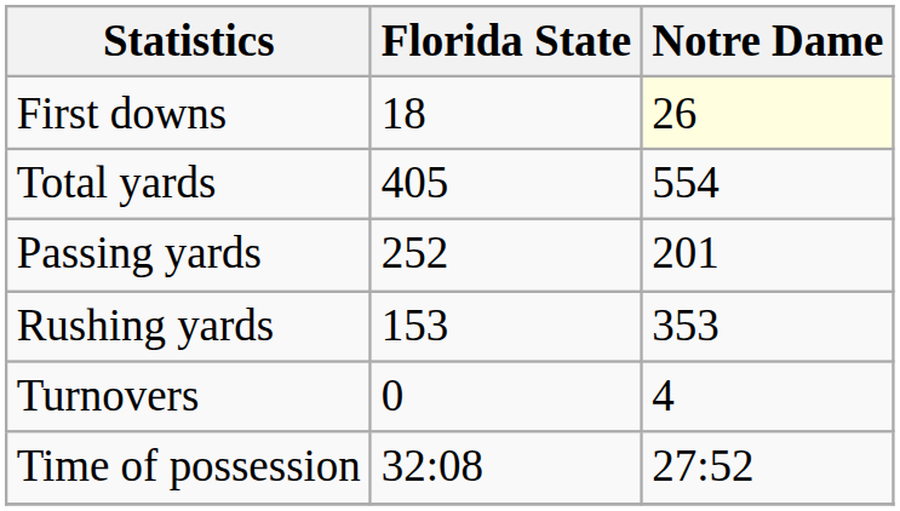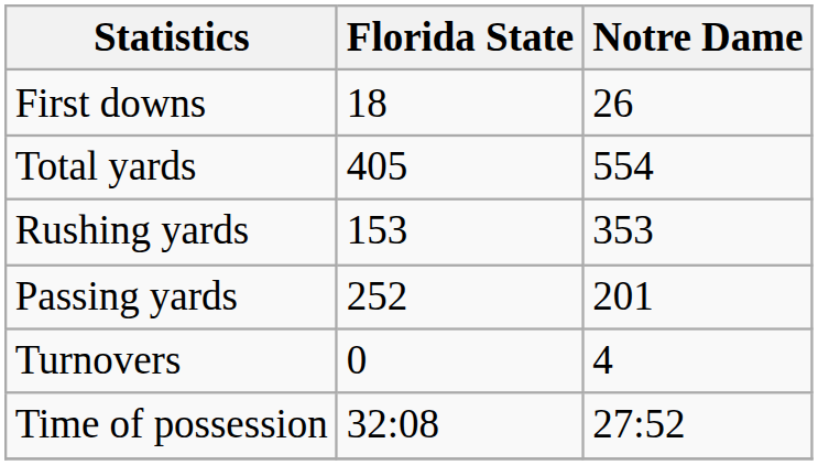First downs | Notre Dame: lightyellow background -> no background
rows swapped: Rushing yards <-> Passing yards
